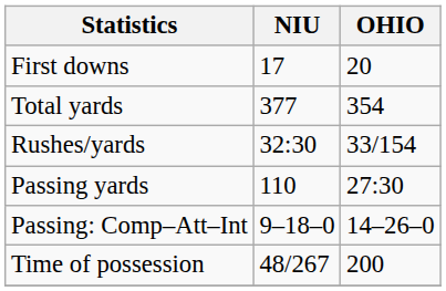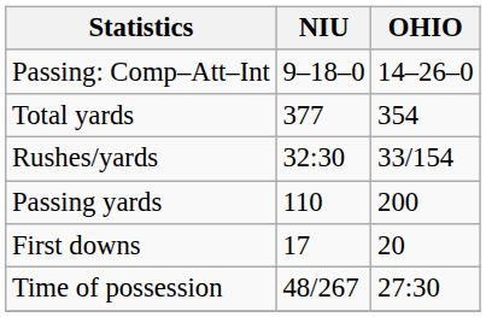rows swapped: First downs <-> Passing: Comp–Att–Int
Passing yards | OHIO: 27:30 -> 200
Time of possession | OHIO: 200 -> 27:30
